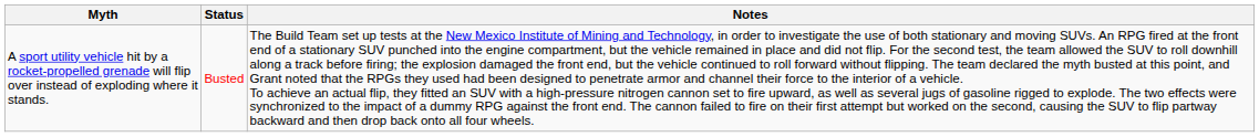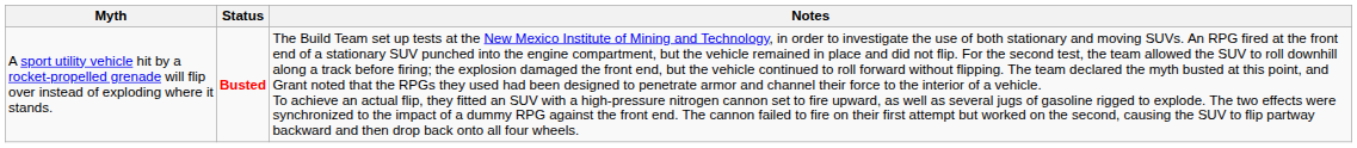row 2 | Status: normal -> bold
